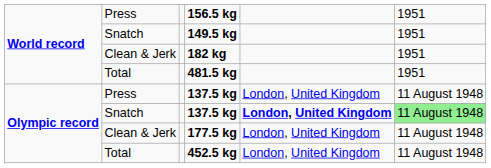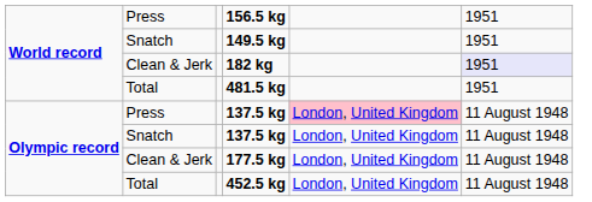182 kg | column 6: no background -> lavender background
Press / 137.5 kg | column 5: no background -> pink background
Snatch / 137.5 kg | column 5: bold -> normal
Snatch / 137.5 kg | column 6: lightgreen background -> no background
